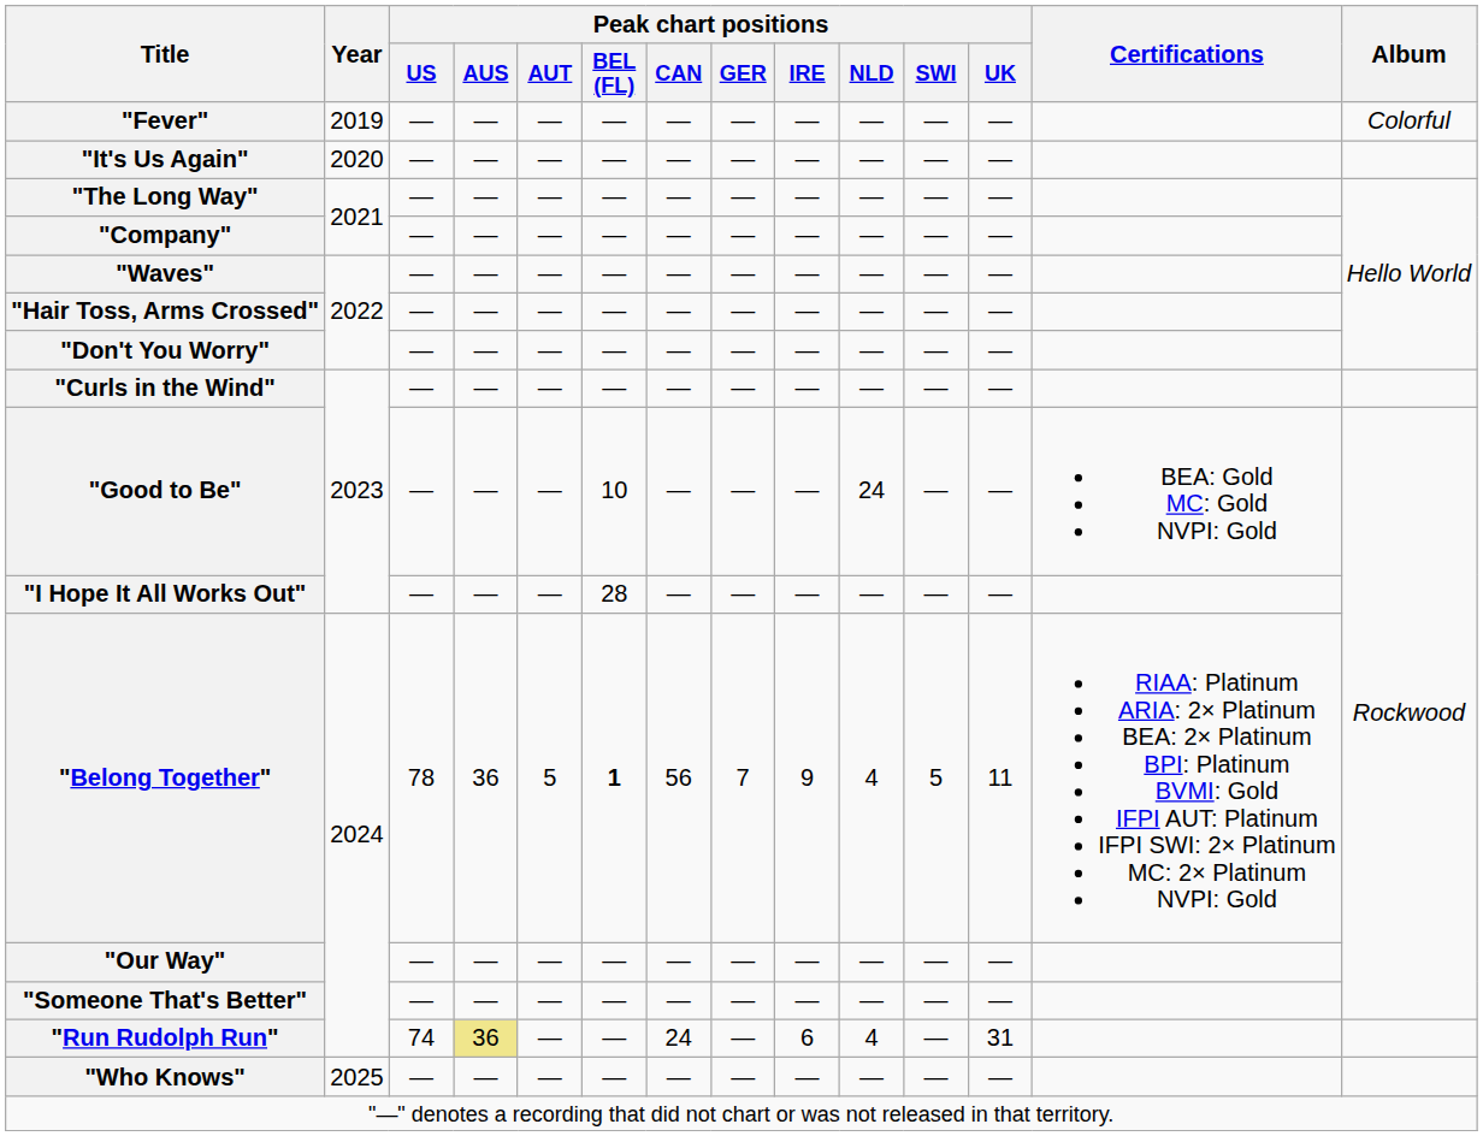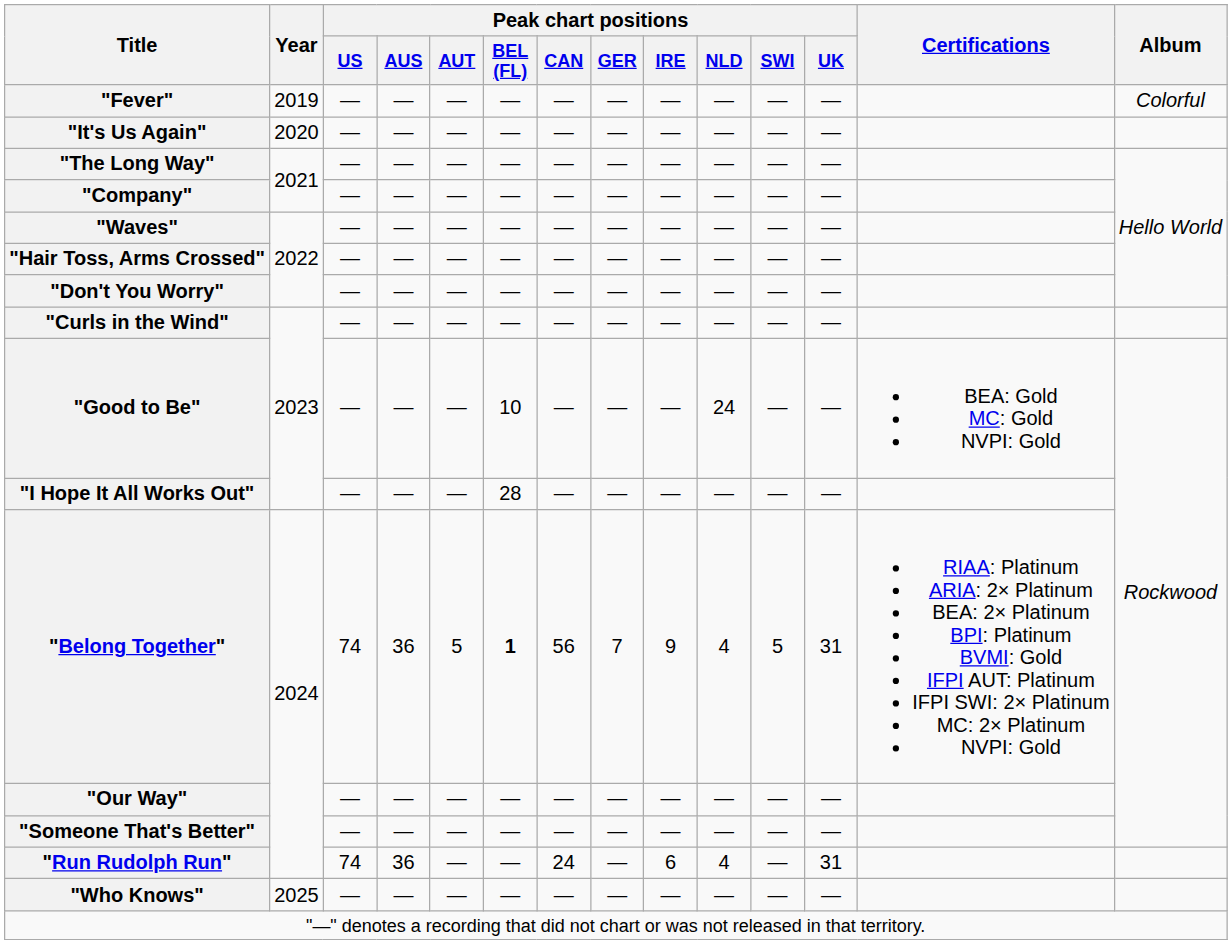"Belong Together" | Peak chart positions / US: 78 -> 74
"Belong Together" | Peak chart positions / UK: 11 -> 31
"Run Rudolph Run" | Peak chart positions / AUS: khaki background -> no background
